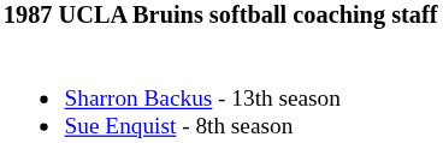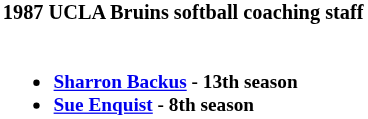Sharron Backus - 13th season Sue Enquist - 8th season | column 1: normal -> bold
